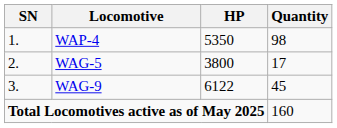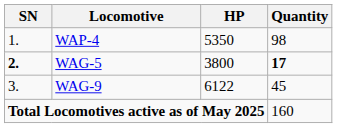WAG-5 | SN: normal -> bold
WAG-5 | Quantity: normal -> bold
